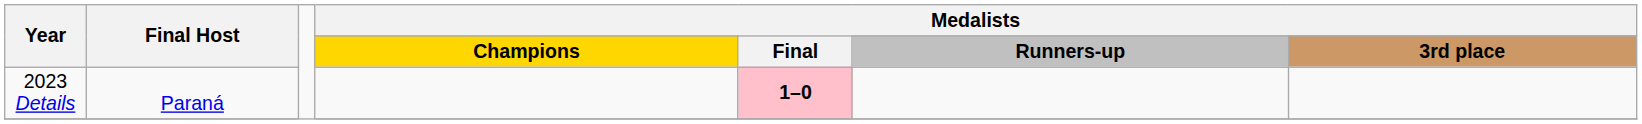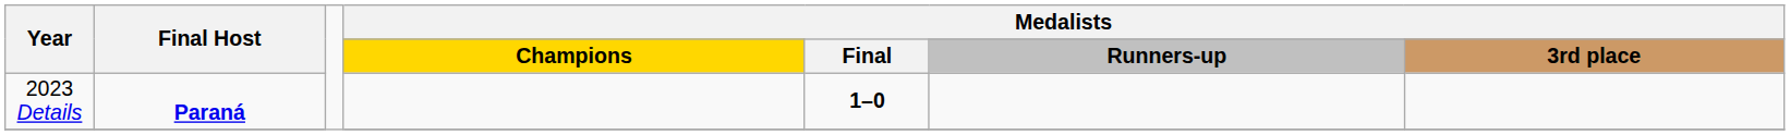2023 Details | Final Host: normal -> bold
2023 Details | Medalists / Final: pink background -> no background
